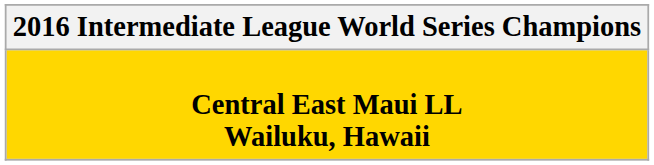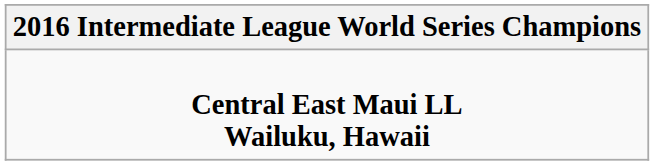row 2 | column 1: gold background -> no background
